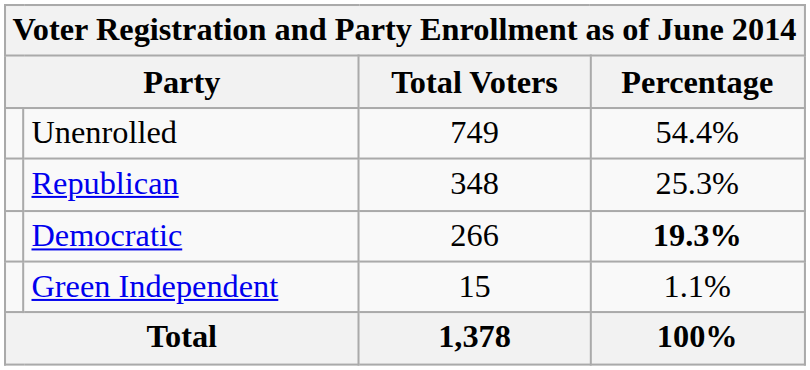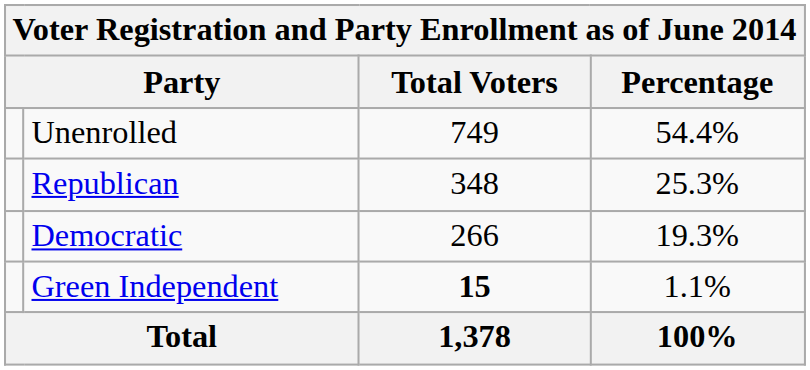Democratic | Percentage: bold -> normal
Green Independent | Total Voters: normal -> bold
